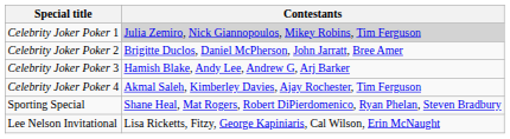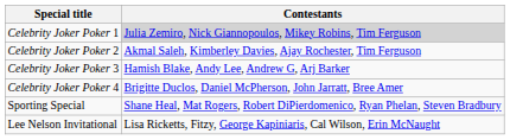Celebrity Joker Poker 2 | Contestants: Brigitte Duclos, Daniel McPherson, John Jarratt, Bree Amer -> Akmal Saleh, Kimberley Davies, Ajay Rochester, Tim Ferguson
Celebrity Joker Poker 4 | Contestants: Akmal Saleh, Kimberley Davies, Ajay Rochester, Tim Ferguson -> Brigitte Duclos, Daniel McPherson, John Jarratt, Bree Amer
